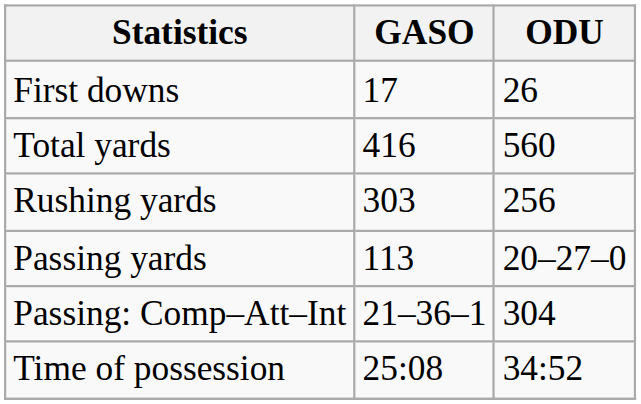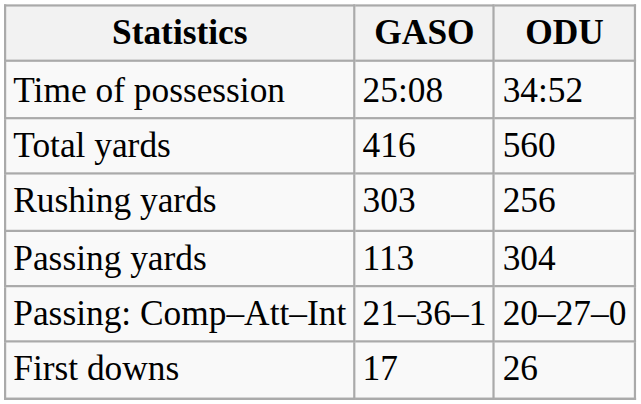rows swapped: First downs <-> Time of possession
Passing yards | ODU: 20–27–0 -> 304
Passing: Comp–Att–Int | ODU: 304 -> 20–27–0
